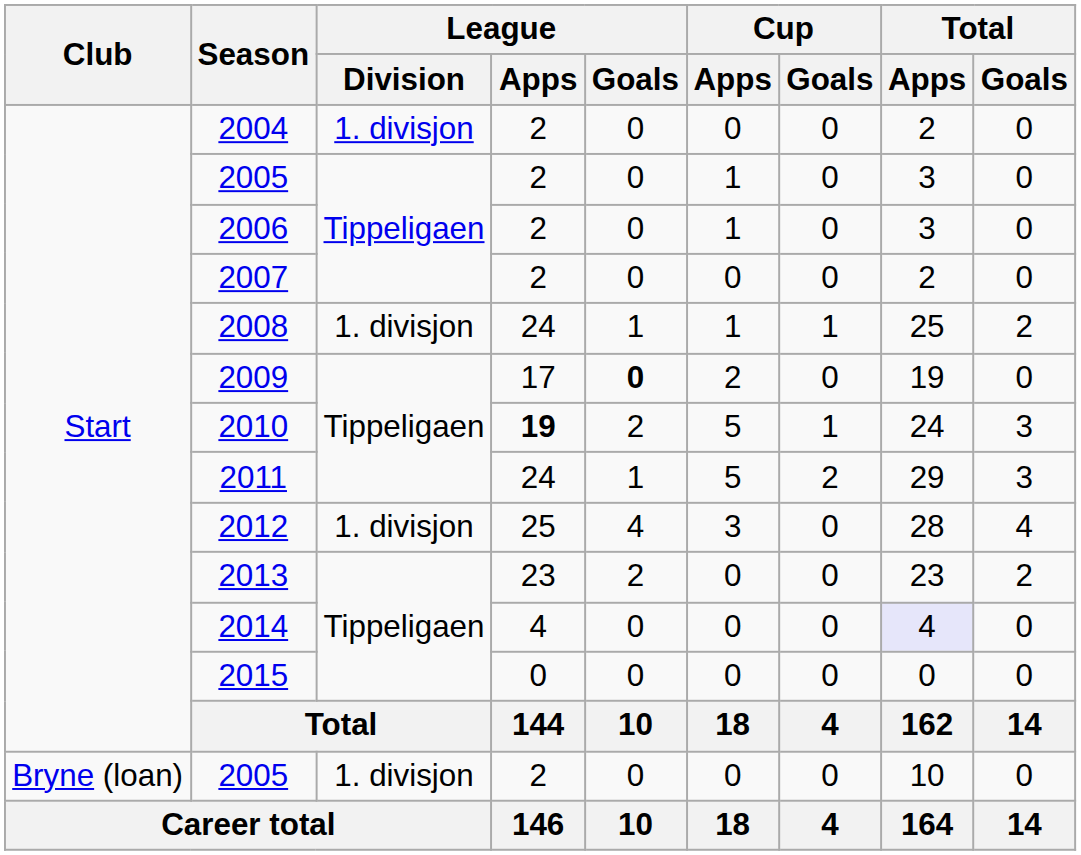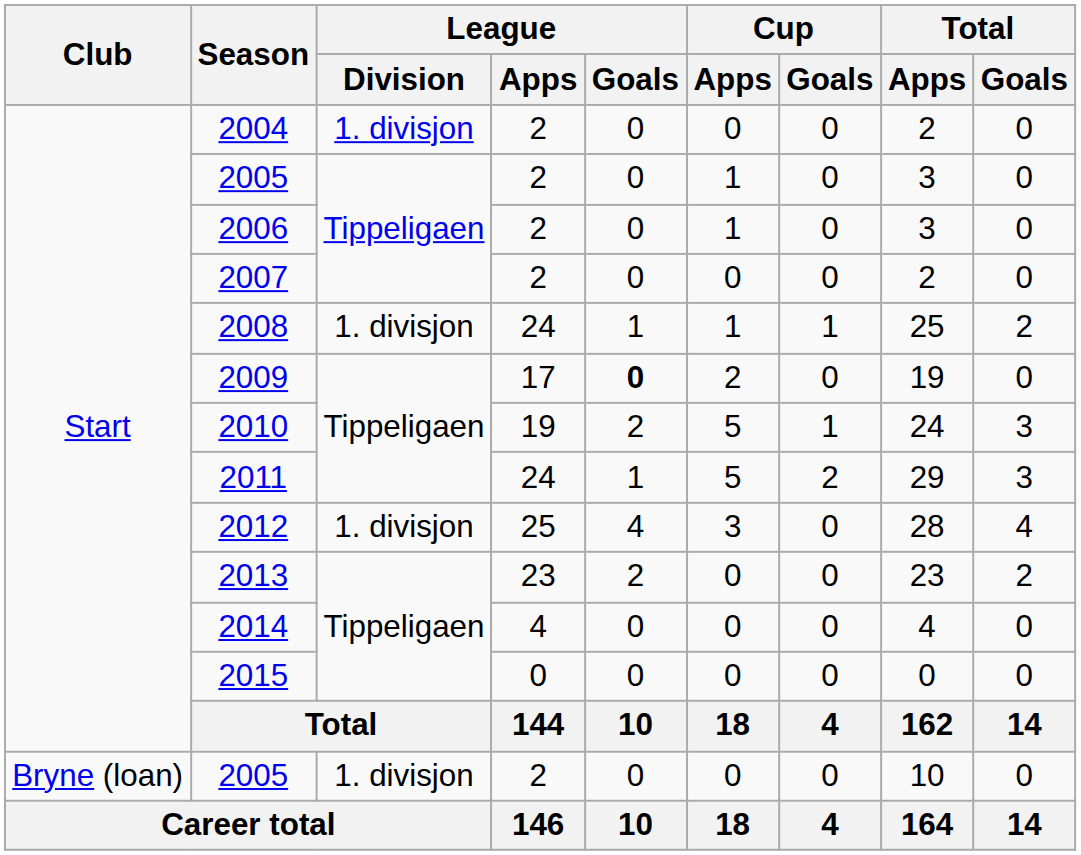2010 | League / Apps: bold -> normal
2014 | Total / Apps: lavender background -> no background
